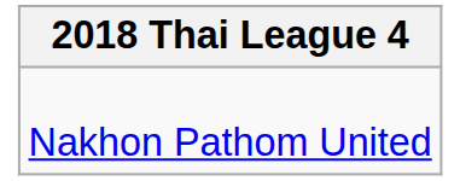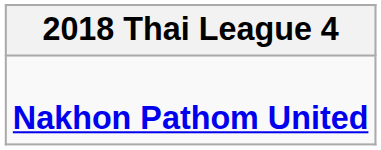row 2 | column 1: normal -> bold
